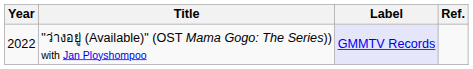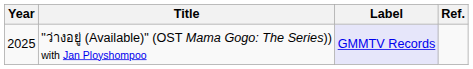row 2 | Year: 2022 -> 2025
